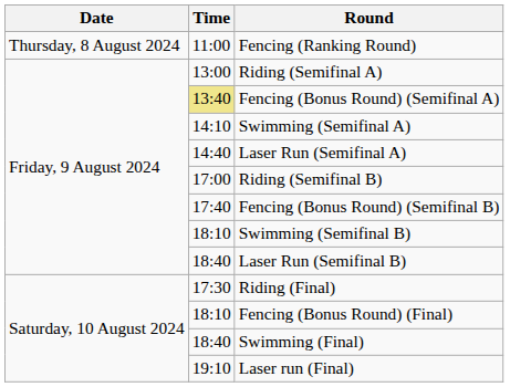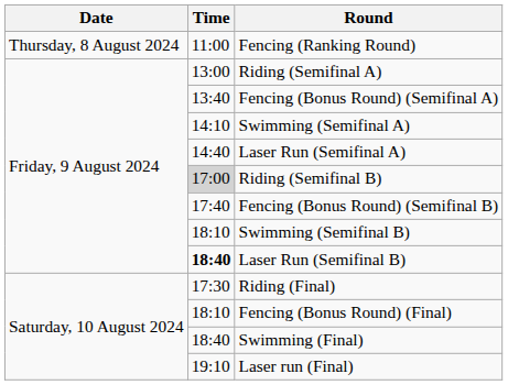Fencing (Bonus Round) (Semifinal A) | Time: khaki background -> no background
Riding (Semifinal B) | Time: no background -> lightgrey background
Laser Run (Semifinal B) | Time: normal -> bold
